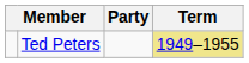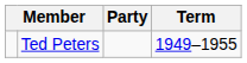Ted Peters | Term: khaki background -> no background
